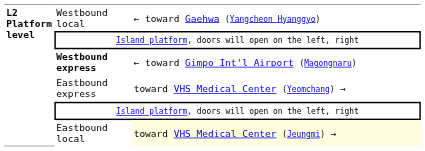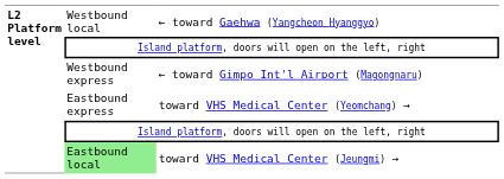Westbound express | column 2: bold -> normal
Eastbound local | column 2: no background -> lightgreen background
Eastbound local | column 3: lightyellow background -> no background
